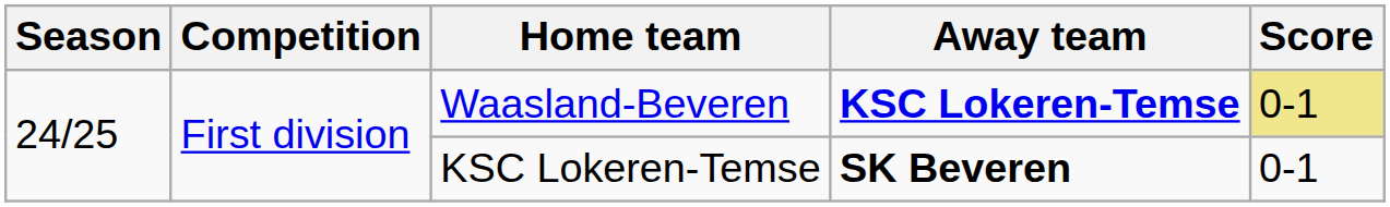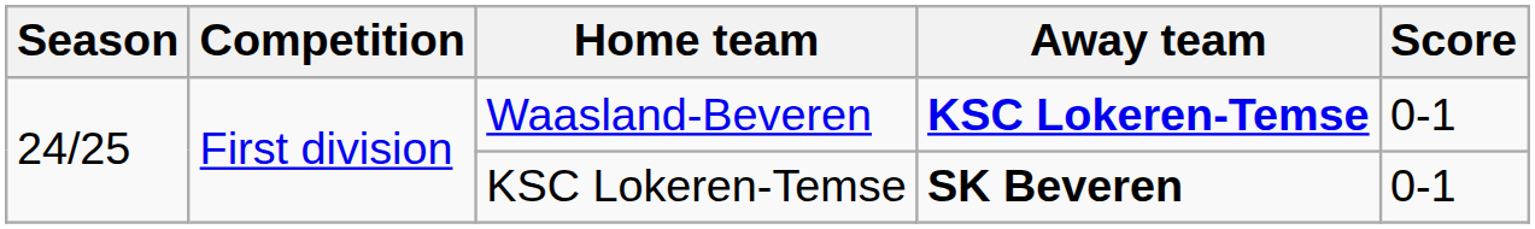Waasland-Beveren | Score: khaki background -> no background
